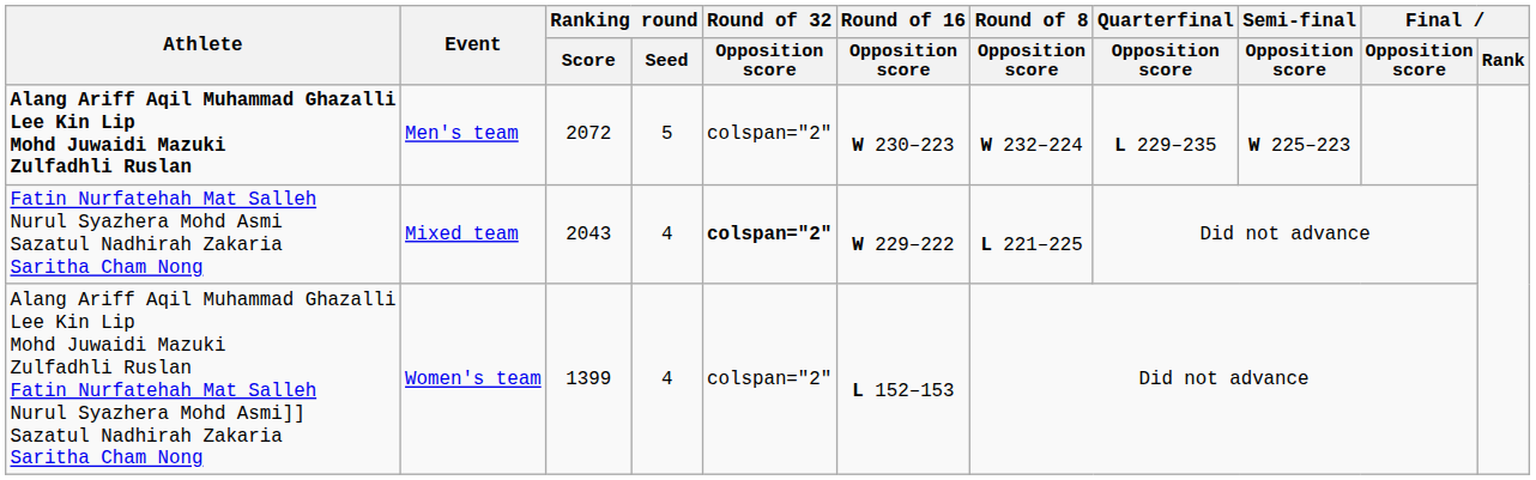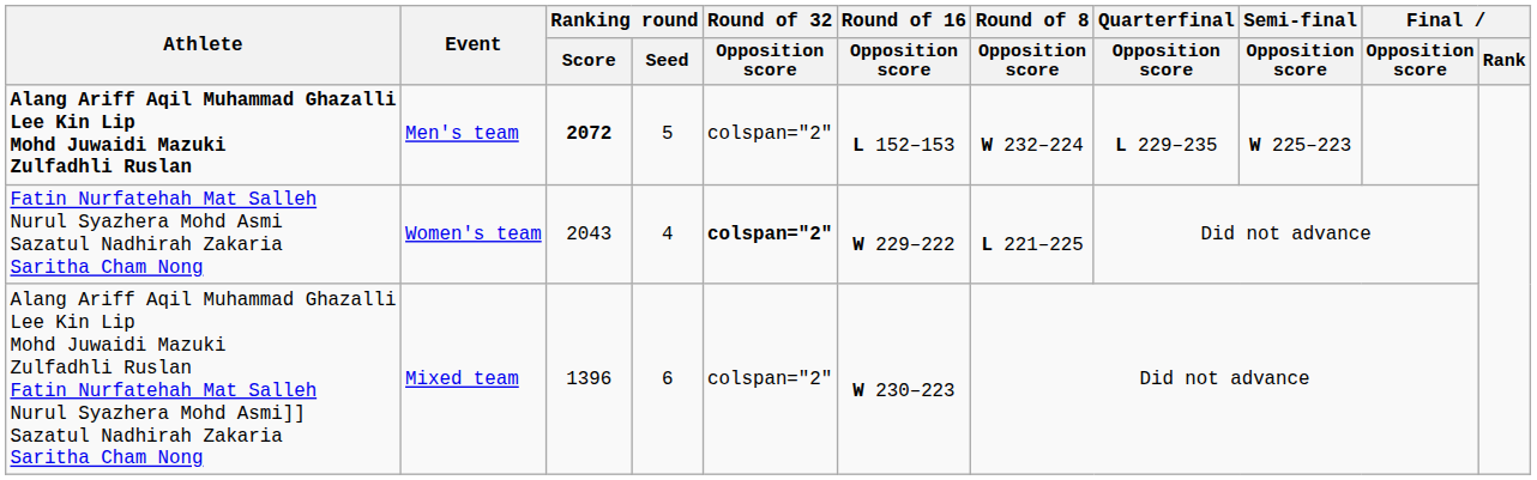row 3 | Ranking round / Score: normal -> bold
row 3 | Round of 16 / Opposition score: W 230–223 -> L 152–153
row 4 | Event: Mixed team -> Women's team
row 5 | Event: Women's team -> Mixed team
row 5 | Ranking round / Score: 1399 -> 1396
row 5 | Ranking round / Seed: 4 -> 6
row 5 | Round of 16 / Opposition score: L 152–153 -> W 230–223
